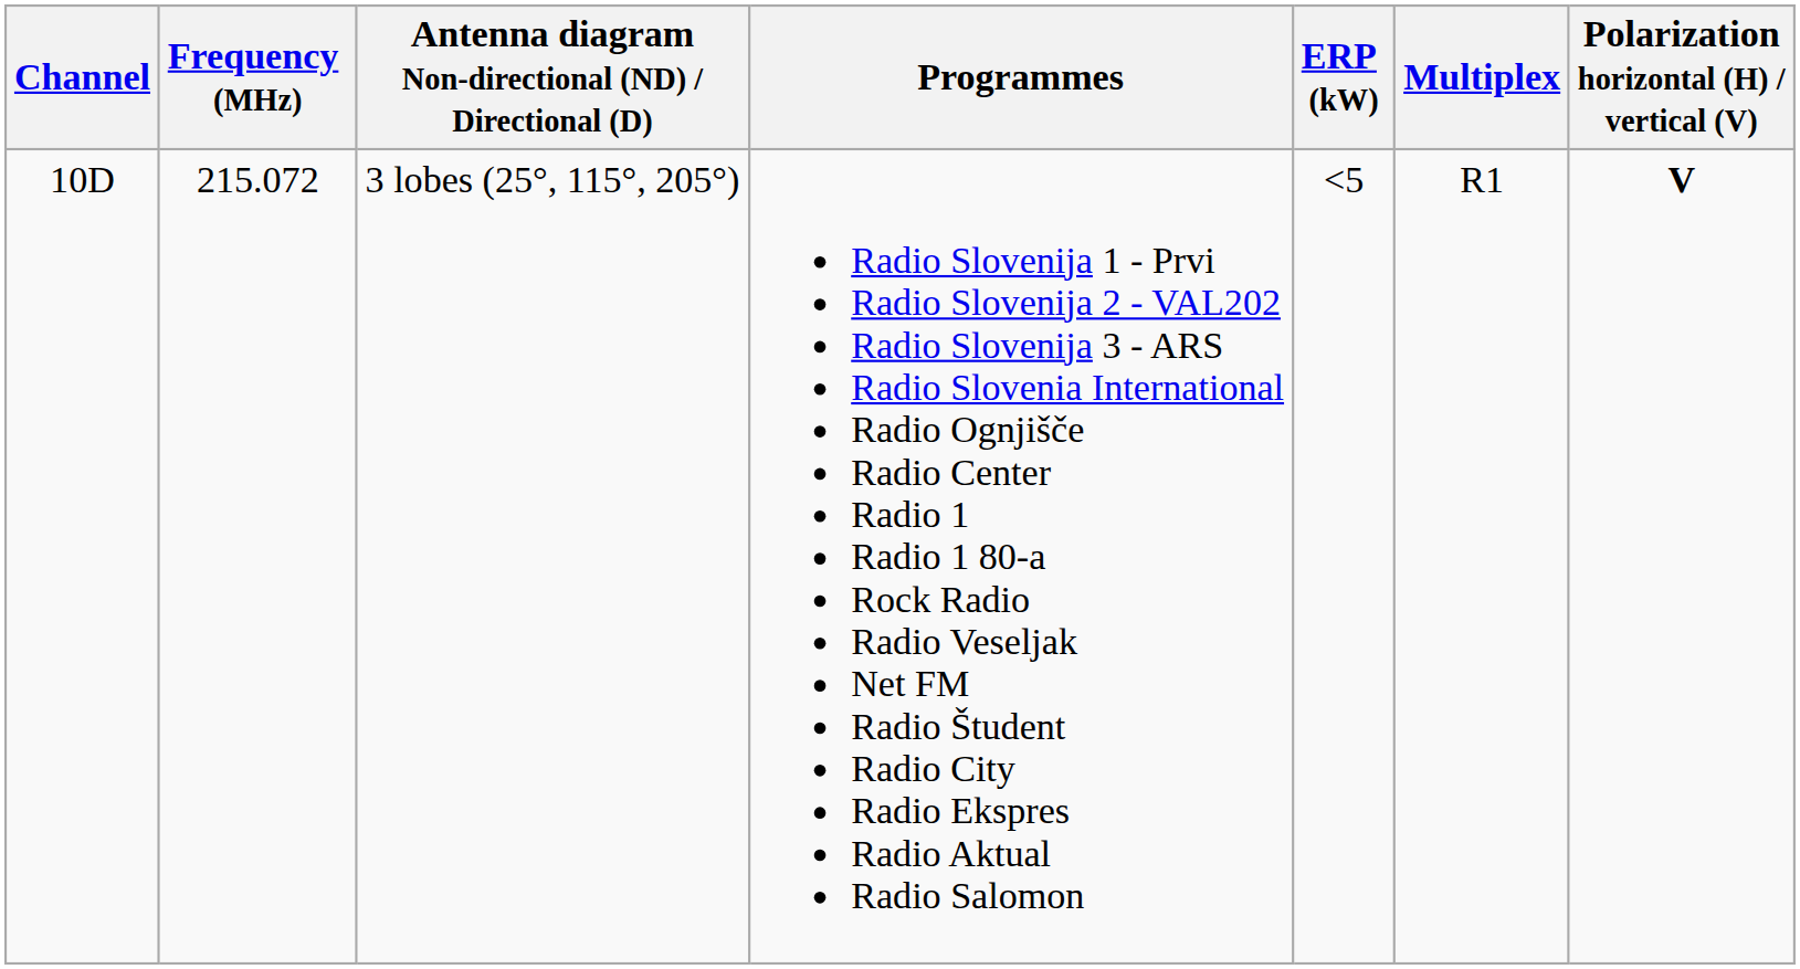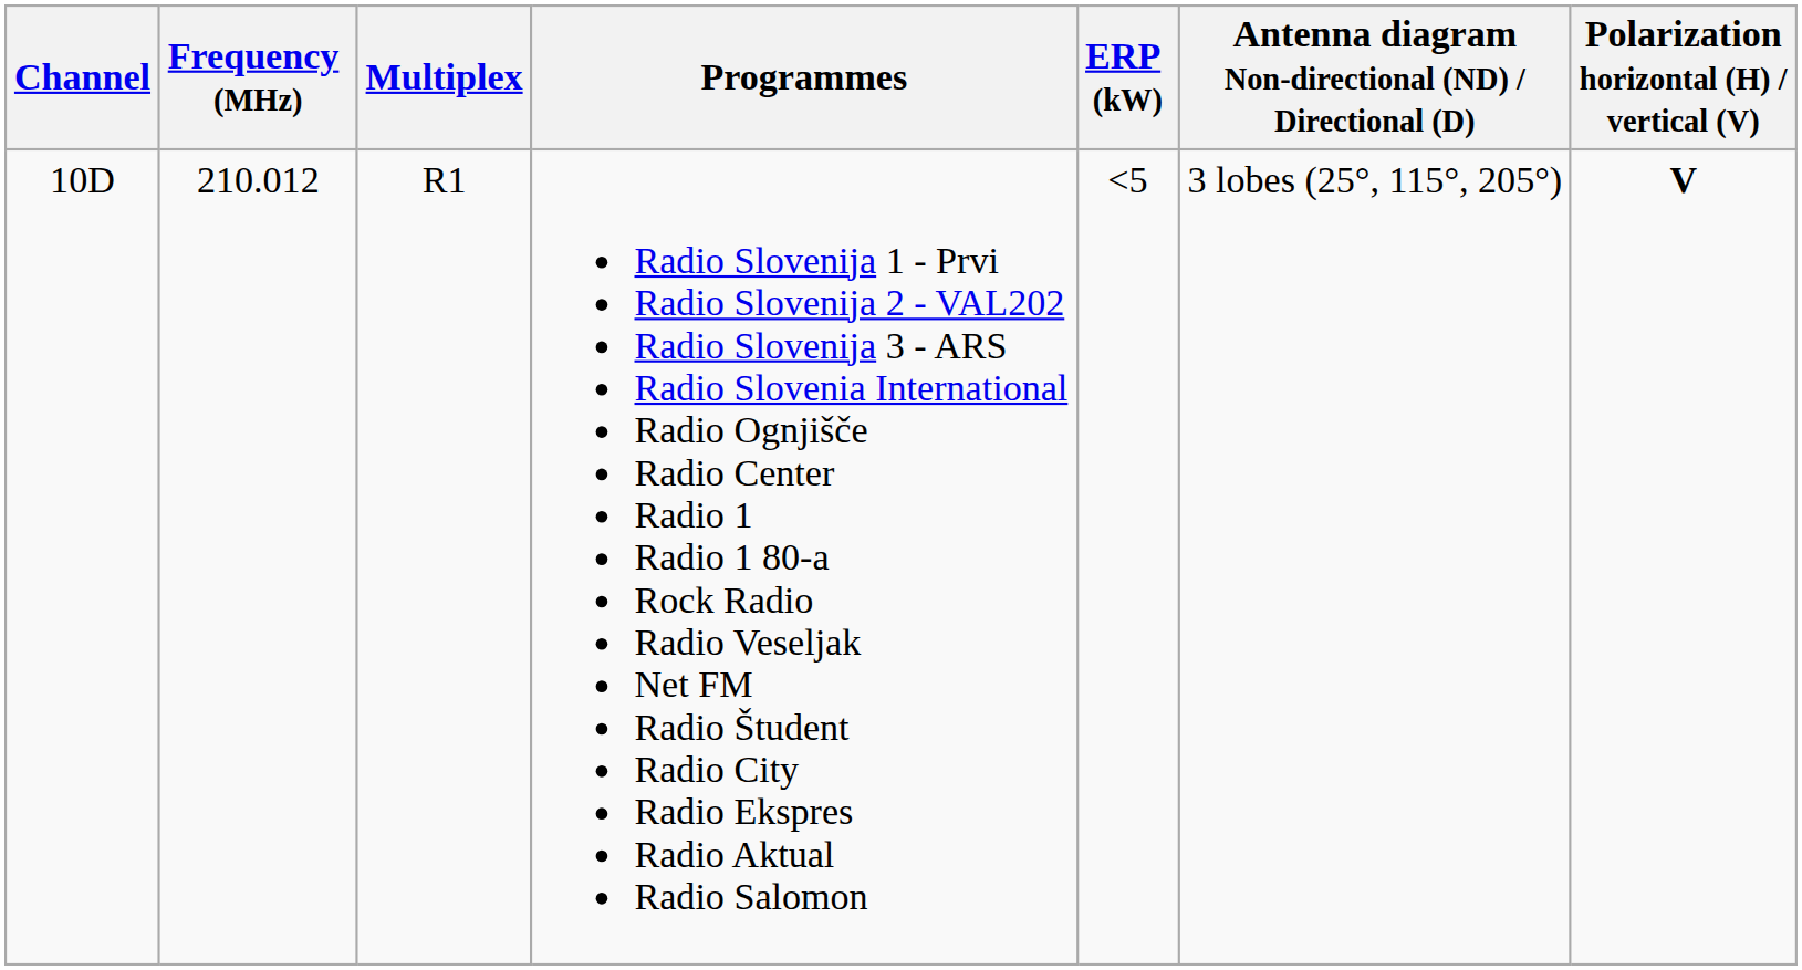columns swapped: Multiplex <-> Antenna diagram Non-directional (ND) / Directional (D)
row 2 | Frequency (MHz): 215.072 -> 210.012
